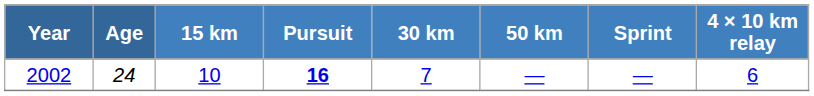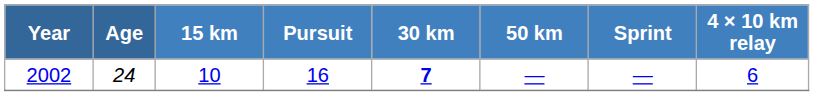2002 | Pursuit: bold -> normal
2002 | 30 km: normal -> bold
